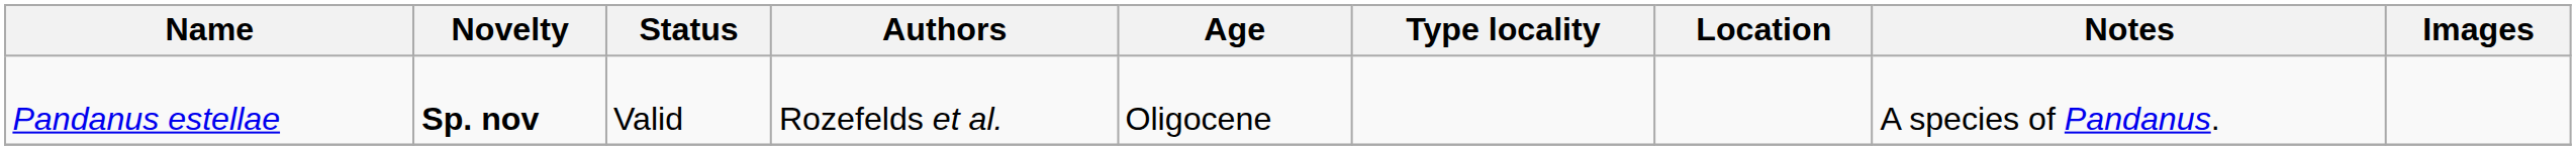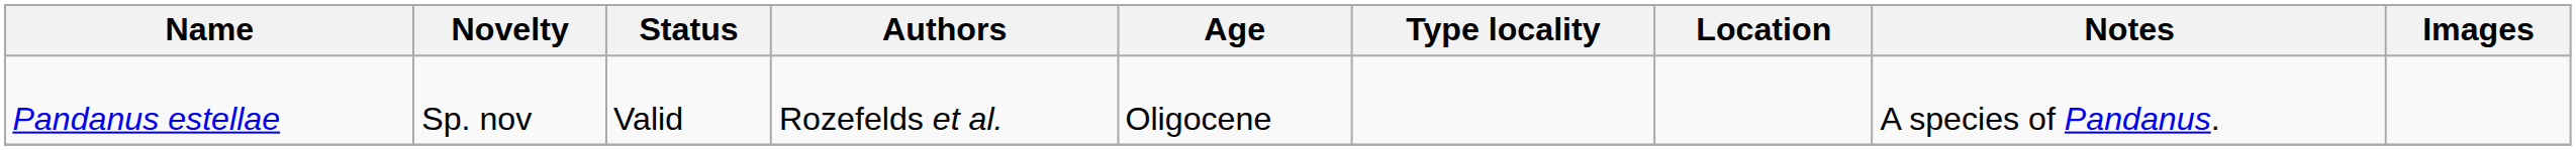Pandanus estellae | Novelty: bold -> normal
